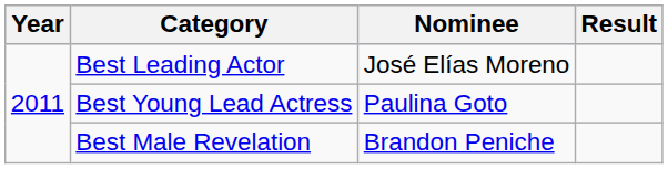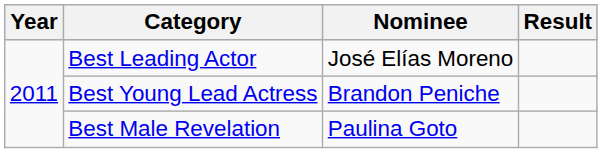Best Young Lead Actress | Nominee: Paulina Goto -> Brandon Peniche
Best Male Revelation | Nominee: Brandon Peniche -> Paulina Goto
